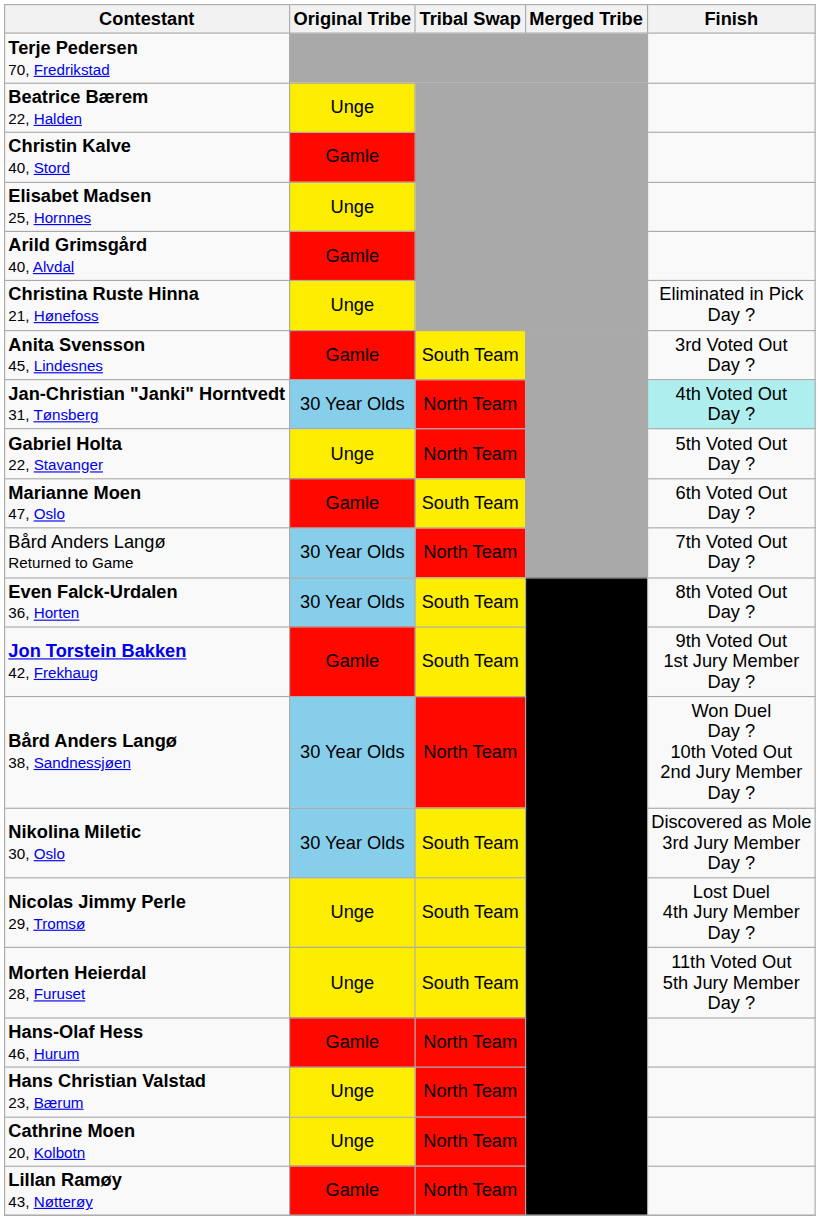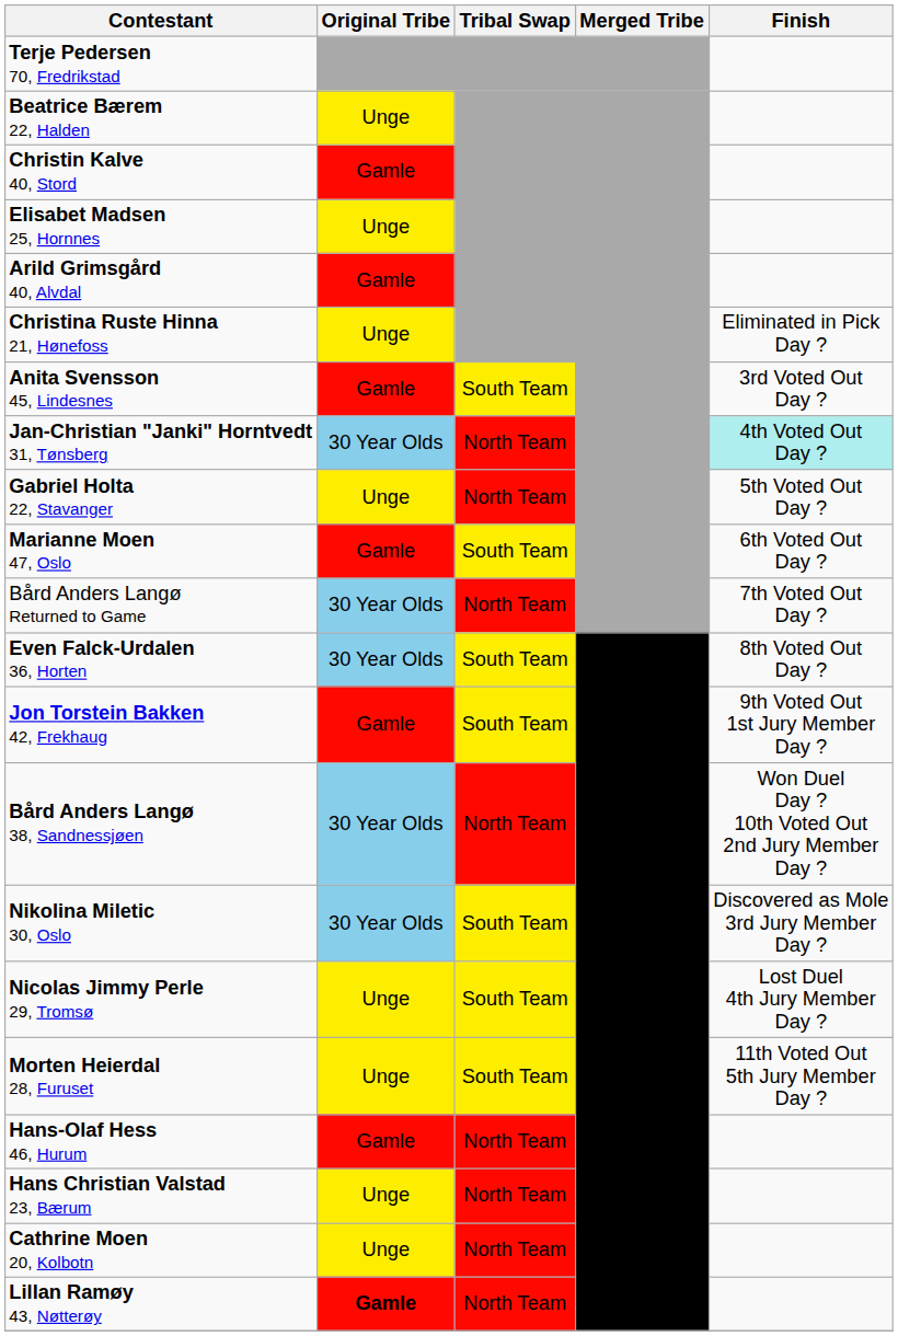Lillan Ramøy 43, Nøtterøy | Original Tribe: normal -> bold
